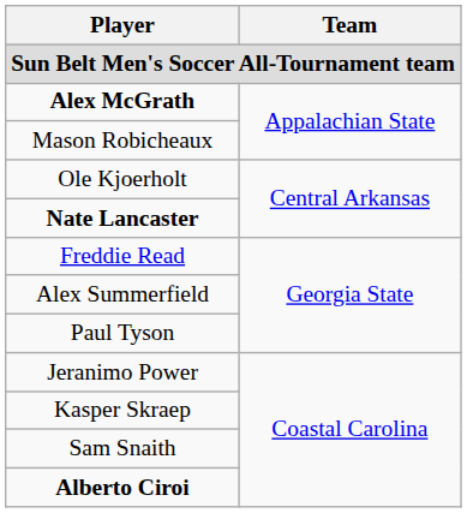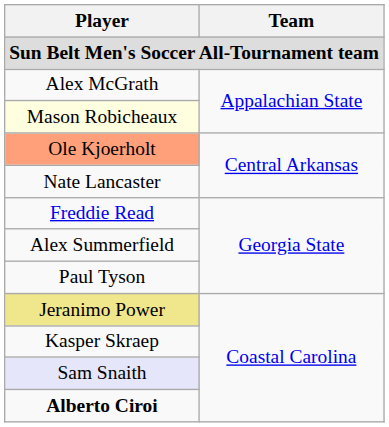Alex McGrath | Player: bold -> normal
Mason Robicheaux | Player: no background -> lightyellow background
Ole Kjoerholt | Player: no background -> lightsalmon background
Nate Lancaster | Player: bold -> normal
Jeranimo Power | Player: no background -> khaki background
Sam Snaith | Player: no background -> lavender background
